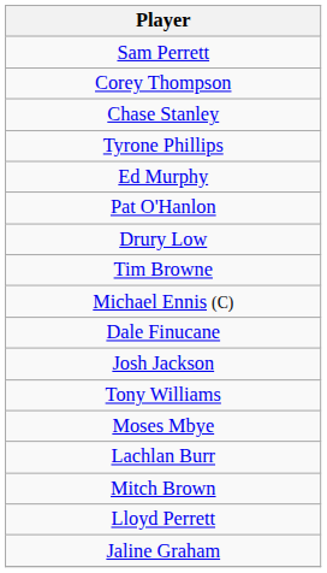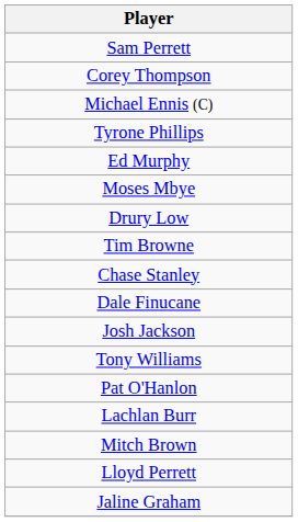row 4 | column 1: Chase Stanley -> Michael Ennis (C)
row 7 | column 1: Pat O'Hanlon -> Moses Mbye
row 10 | column 1: Michael Ennis (C) -> Chase Stanley
row 14 | column 1: Moses Mbye -> Pat O'Hanlon
